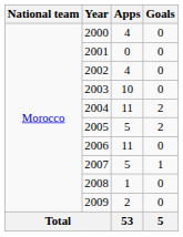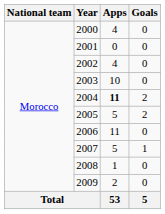2004 | Apps: normal -> bold
